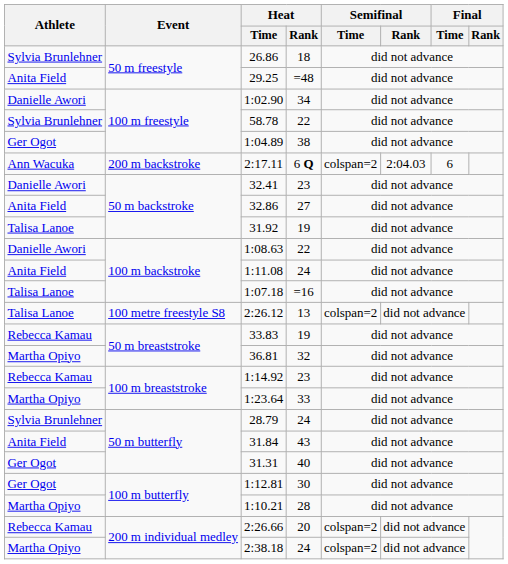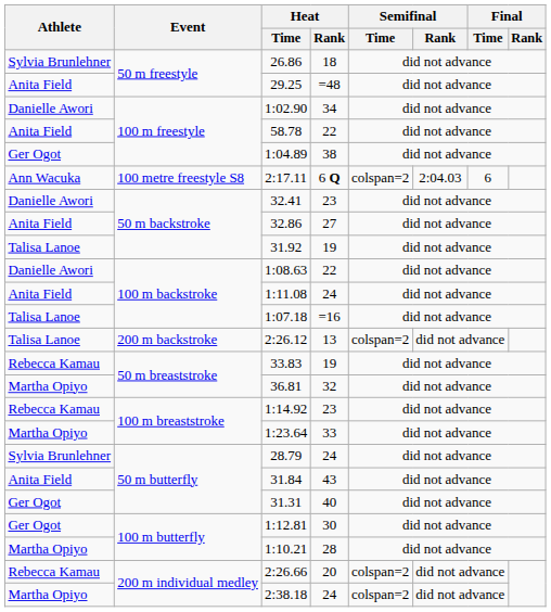58.78 | Athlete: Sylvia Brunlehner -> Anita Field
2:17.11 | Event: 200 m backstroke -> 100 metre freestyle S8
2:26.12 | Event: 100 metre freestyle S8 -> 200 m backstroke
